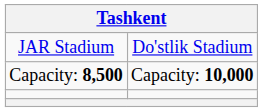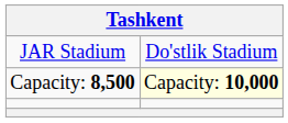row 3 | column 2: no background -> lightyellow background
